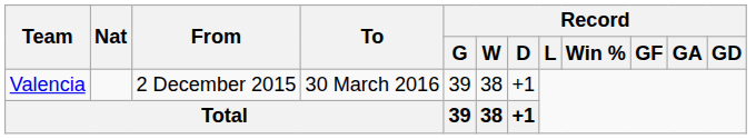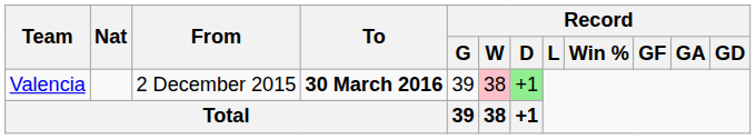Valencia | To: normal -> bold
Valencia | Record / W: no background -> pink background
Valencia | Record / D: no background -> lightgreen background
